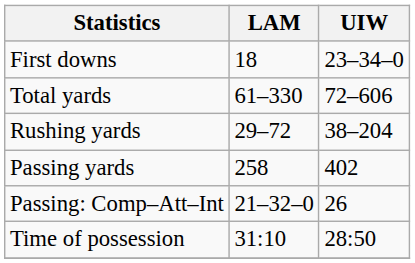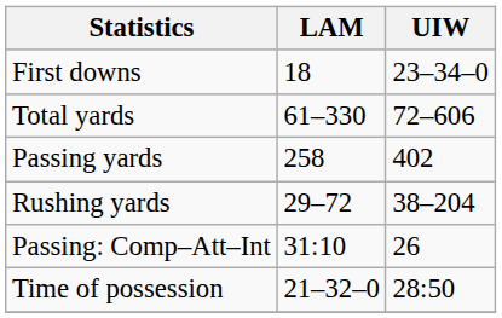rows swapped: Rushing yards <-> Passing yards
Passing: Comp–Att–Int | LAM: 21–32–0 -> 31:10
Time of possession | LAM: 31:10 -> 21–32–0
